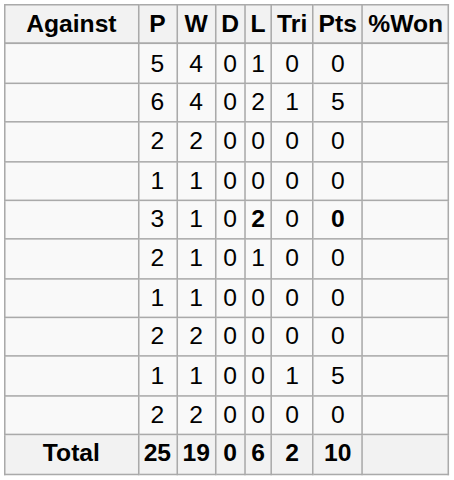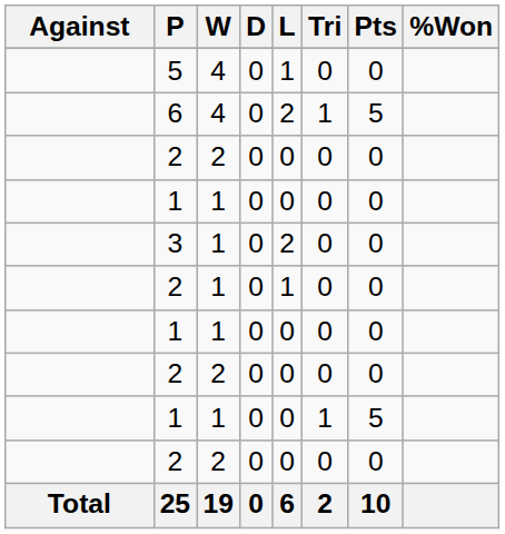3 | L: bold -> normal
3 | Pts: bold -> normal
